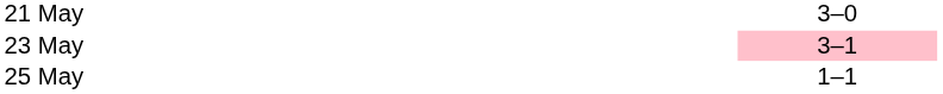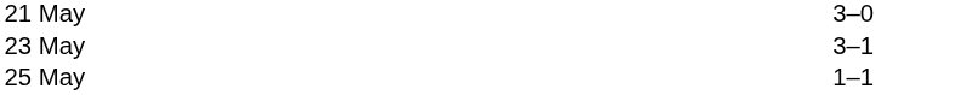23 May | column 2: pink background -> no background
